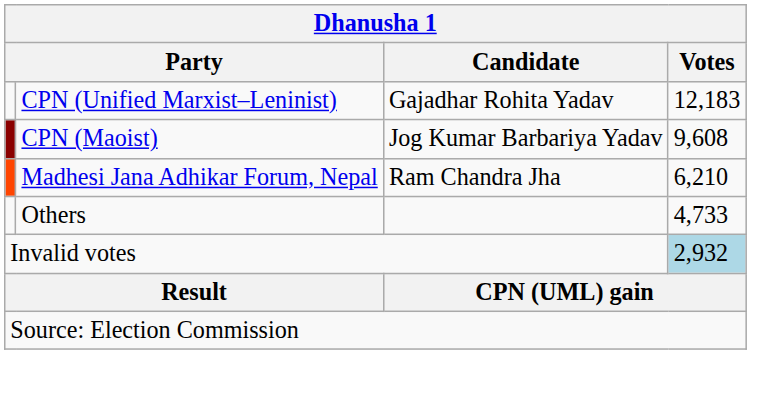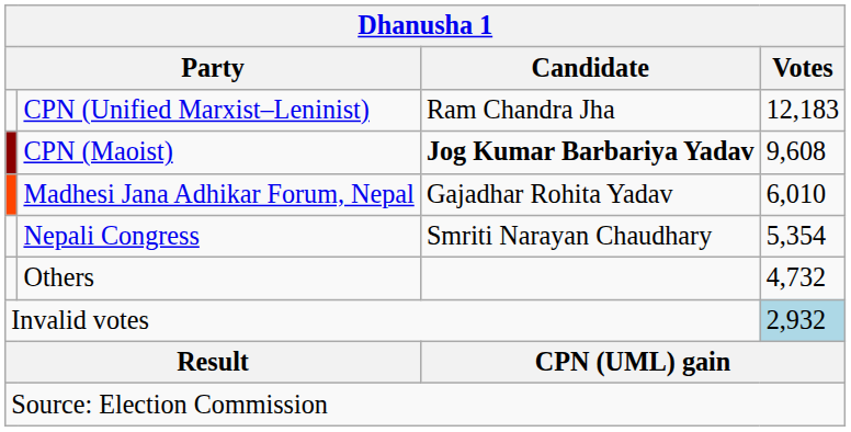CPN (Unified Marxist–Leninist) | Candidate: Gajadhar Rohita Yadav -> Ram Chandra Jha
CPN (Maoist) | Candidate: normal -> bold
Madhesi Jana Adhikar Forum, Nepal | Candidate: Ram Chandra Jha -> Gajadhar Rohita Yadav
Madhesi Jana Adhikar Forum, Nepal | Votes: 6,210 -> 6,010
+ row: Nepali Congress | Smriti Narayan Chaudhary | 5,354
Others | Votes: 4,733 -> 4,732
